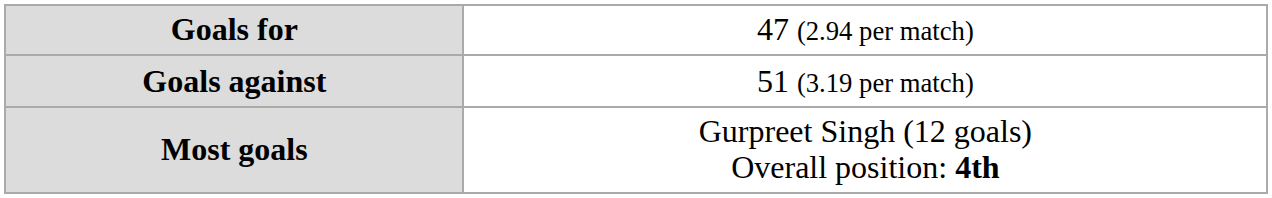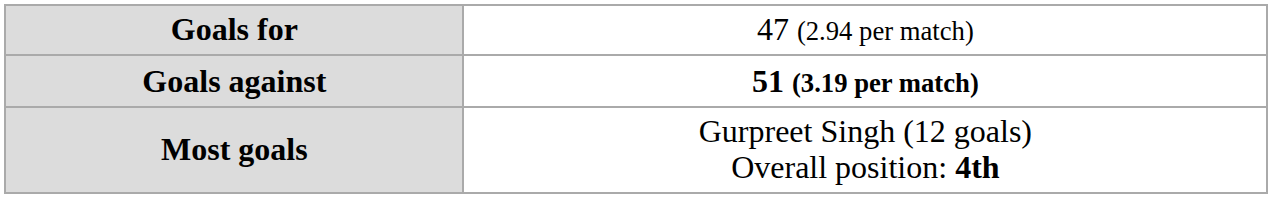Goals against | column 2: normal -> bold
